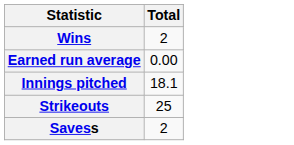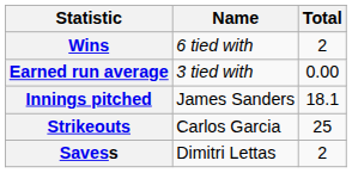+ column: Name | 6 tied with | 3 tied with | James Sanders | Carlos Garcia | Dimitri Lettas
